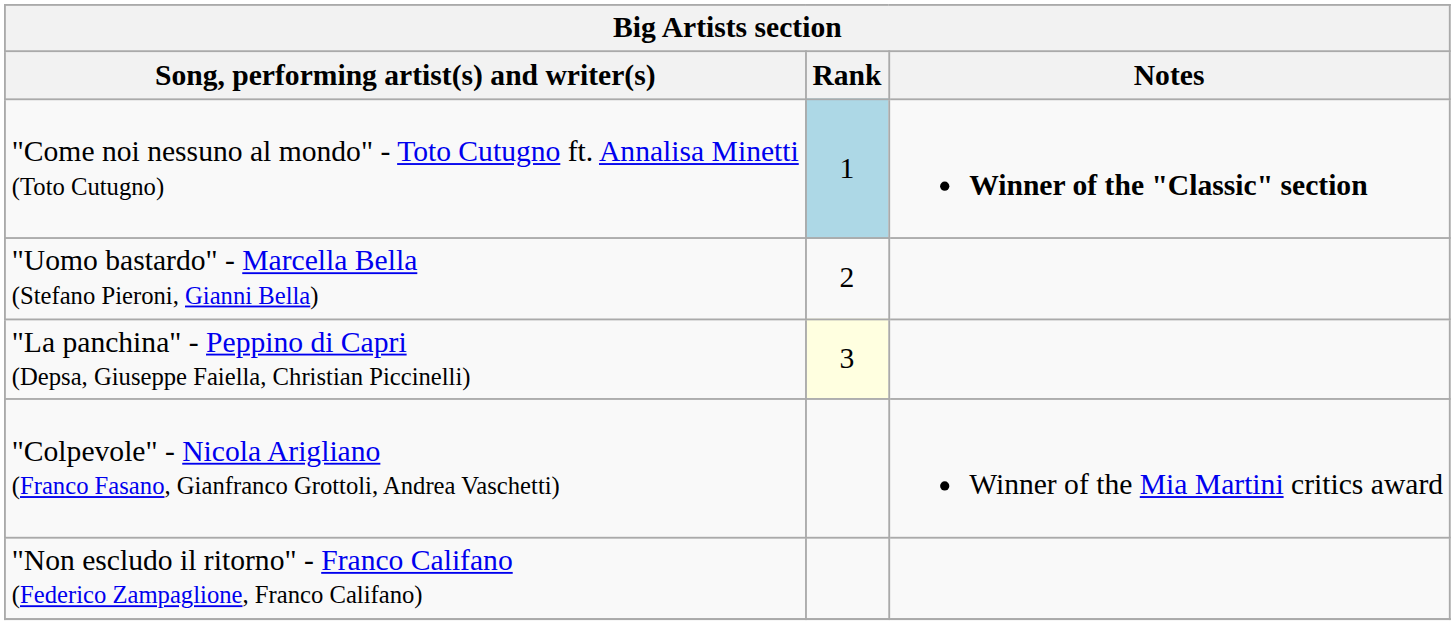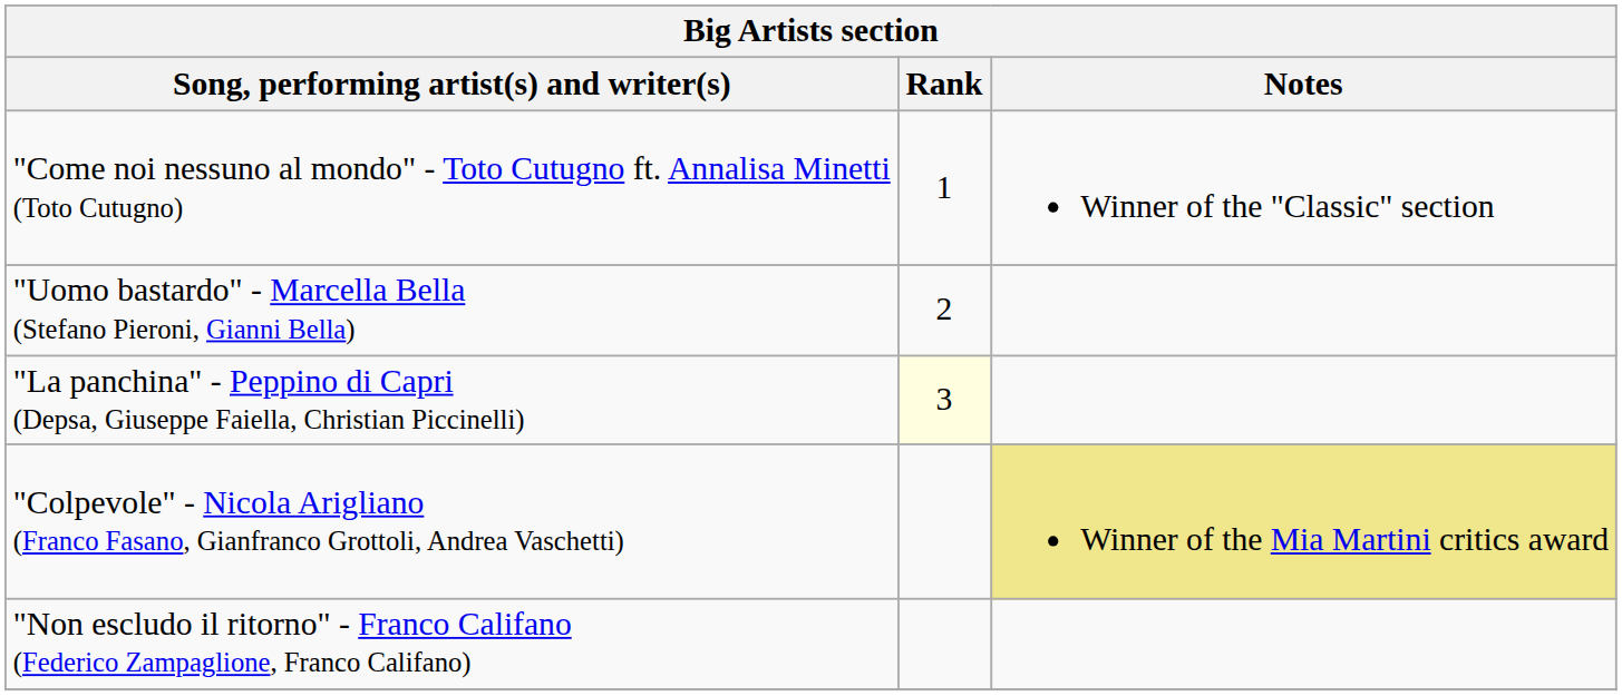row 3 | Rank: lightblue background -> no background
row 3 | Notes: bold -> normal
row 6 | Notes: no background -> khaki background
